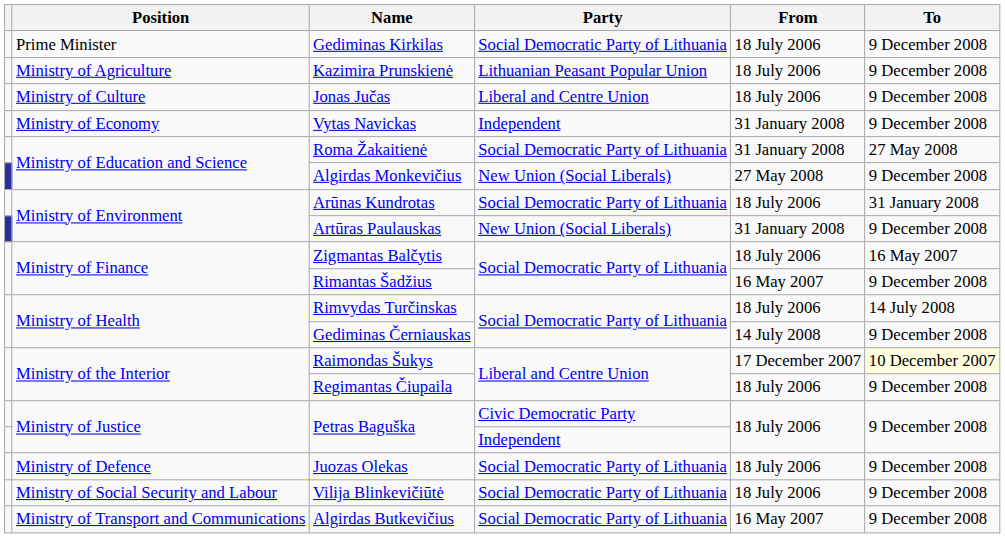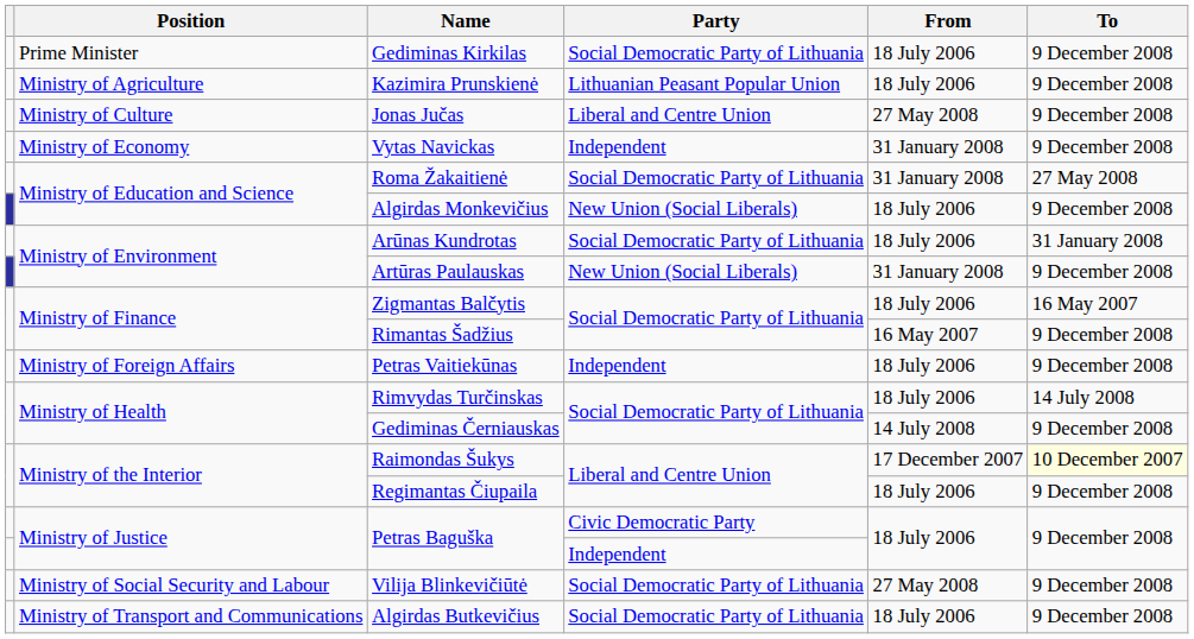Jonas Jučas | From: 18 July 2006 -> 27 May 2008
Algirdas Monkevičius | From: 27 May 2008 -> 18 July 2006
+ row: Ministry of Foreign Affairs | Petras Vaitiekūnas | Independent | 18 July 2006 | 9 December 2008
- row: Ministry of Defence | Juozas Olekas | Social Democratic Party of Lithuania | 18 July 2006 | 9 December 2008
Vilija Blinkevičiūtė | From: 18 July 2006 -> 27 May 2008
Algirdas Butkevičius | From: 16 May 2007 -> 18 July 2006
